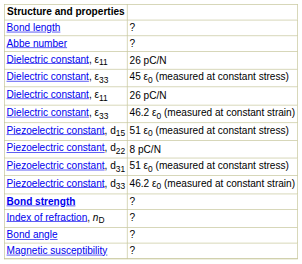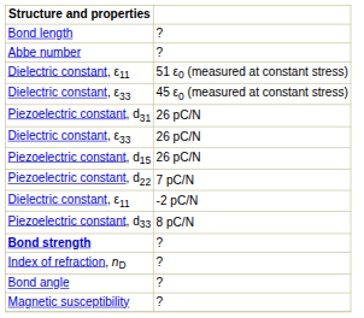row 4 | column 2: 26 pC/N -> 51 ε0 (measured at constant stress)
row 6 | Structure and properties: Dielectric constant, ε11 -> Piezoelectric constant, d31
row 7 | column 2: 46.2 ε0 (measured at constant strain) -> 26 pC/N
row 8 | column 2: 51 ε0 (measured at constant stress) -> 26 pC/N
row 9 | column 2: 8 pC/N -> 7 pC/N
row 10 | Structure and properties: Piezoelectric constant, d31 -> Dielectric constant, ε11
row 10 | column 2: 51 ε0 (measured at constant stress) -> -2 pC/N
row 11 | column 2: 46.2 ε0 (measured at constant strain) -> 8 pC/N
